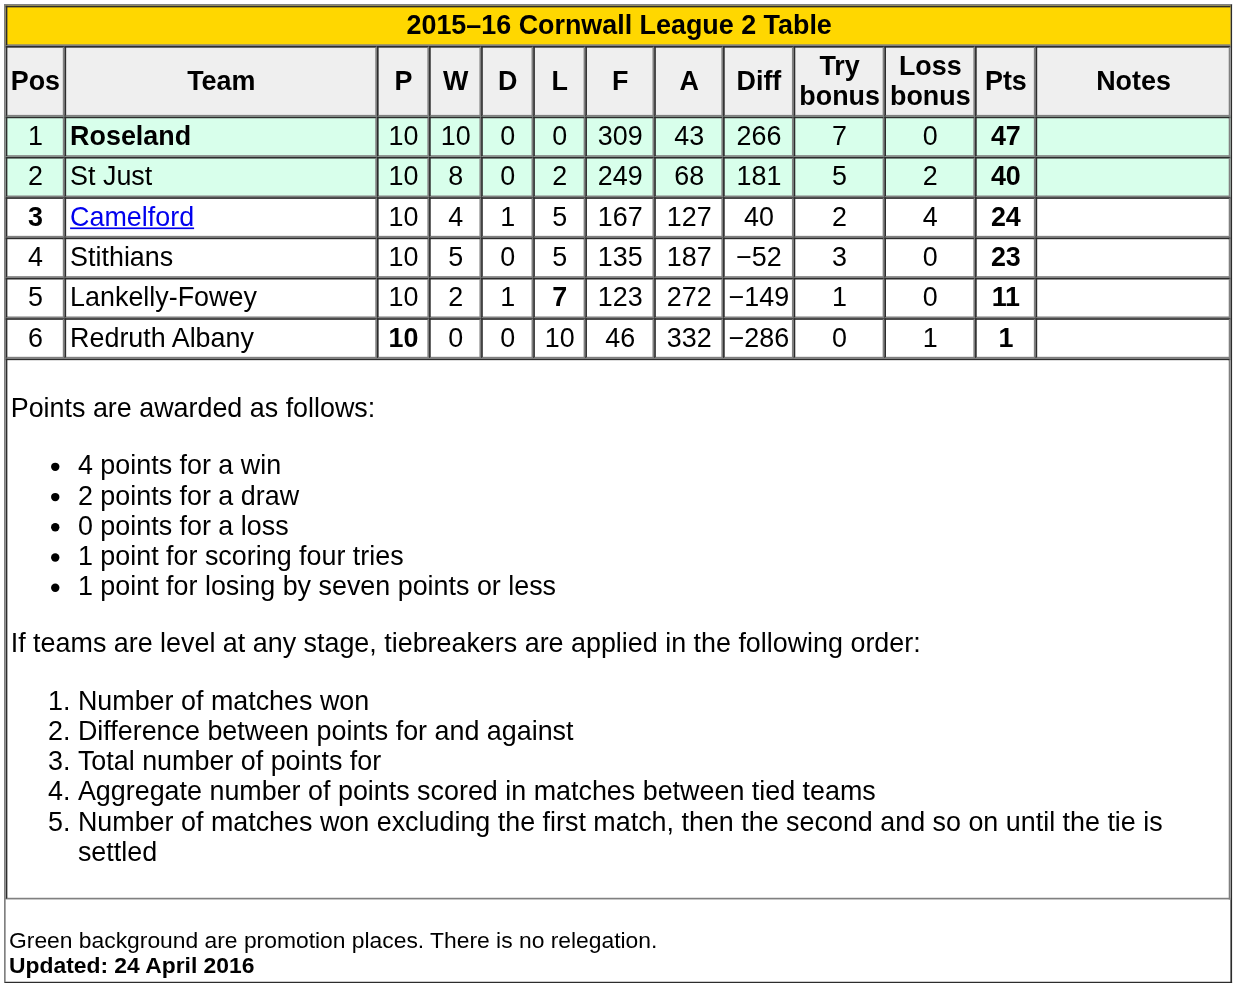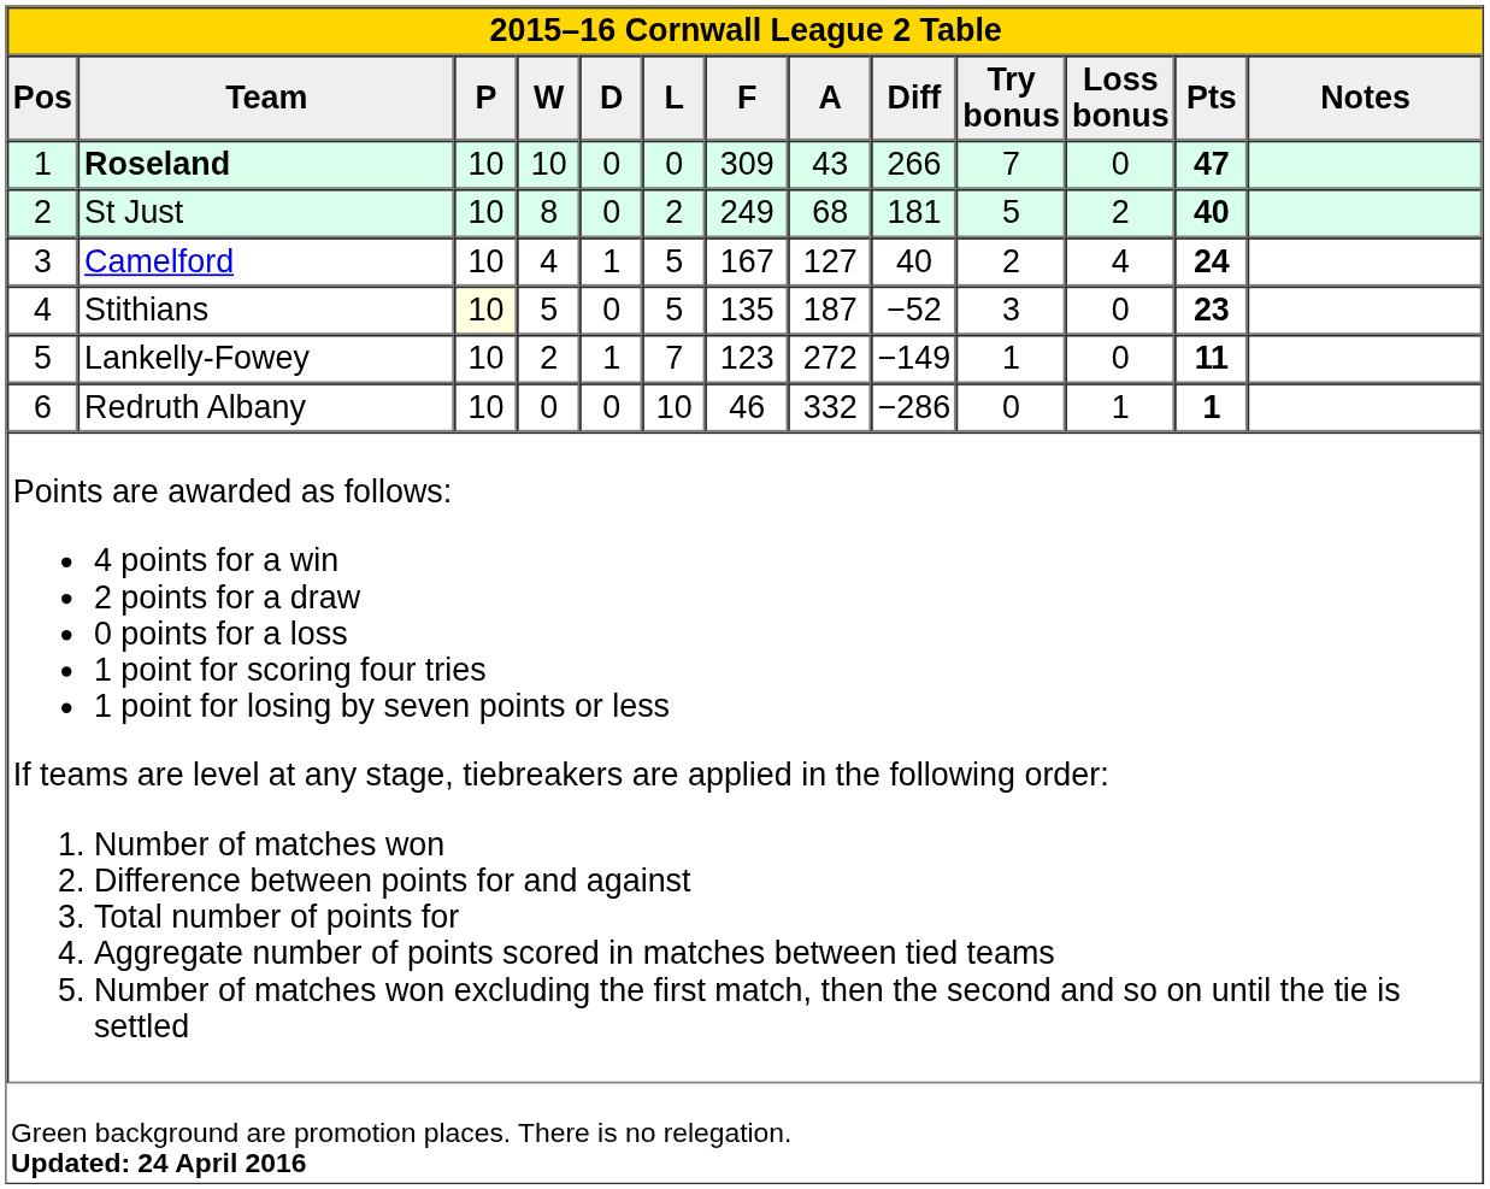Camelford | 2015–16 Cornwall League 2 Table / Pos: bold -> normal
Stithians | 2015–16 Cornwall League 2 Table / P: no background -> lightyellow background
Lankelly-Fowey | 2015–16 Cornwall League 2 Table / L: bold -> normal
Redruth Albany | 2015–16 Cornwall League 2 Table / P: bold -> normal
